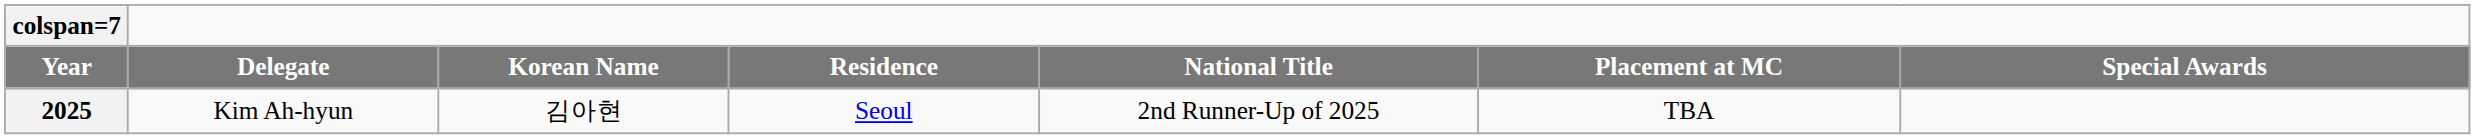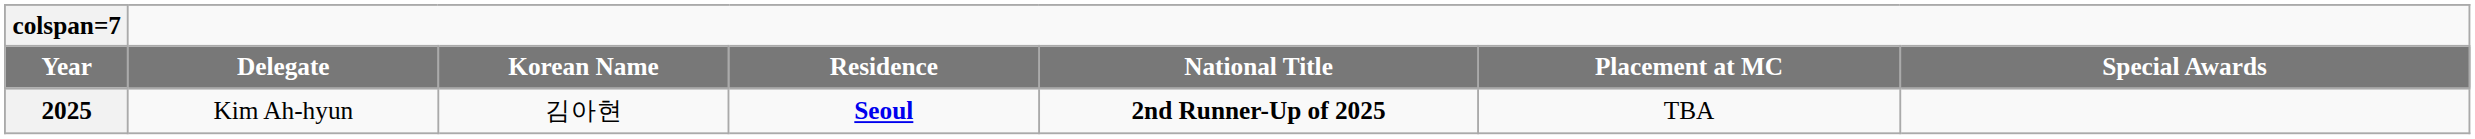2025 | Residence: normal -> bold
2025 | National Title: normal -> bold
